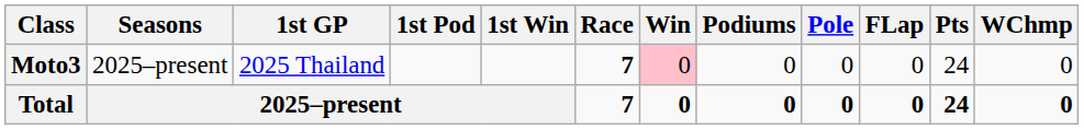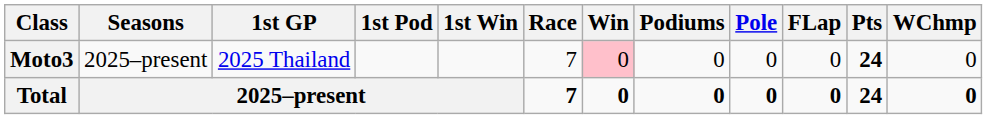Moto3 | Race: bold -> normal
Moto3 | Pts: normal -> bold
